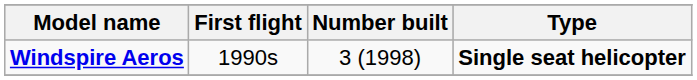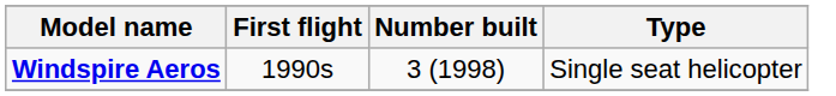Windspire Aeros | Type: bold -> normal
